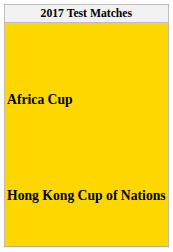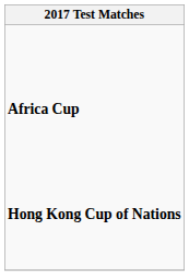row 2 | column 1: gold background -> no background
